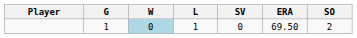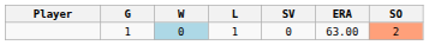row 2 | ERA: 69.50 -> 63.00
row 2 | SO: no background -> lightsalmon background
